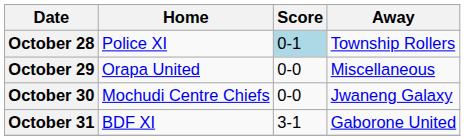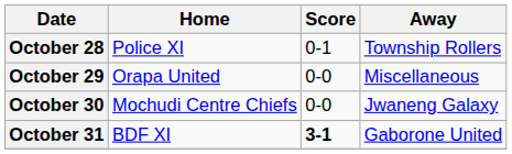October 28 | Score: lightblue background -> no background
October 31 | Score: normal -> bold
